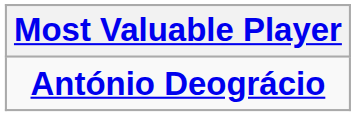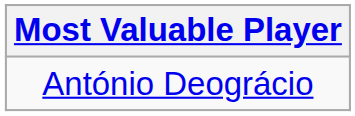row 2 | column 1: bold -> normal
